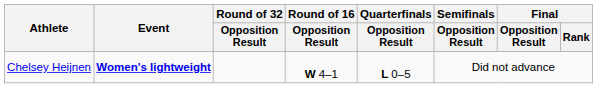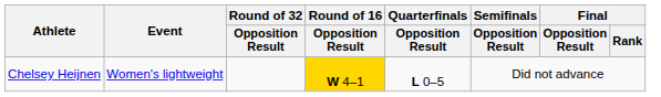Chelsey Heijnen | Event: bold -> normal
Chelsey Heijnen | Round of 16 / Opposition Result: no background -> gold background
